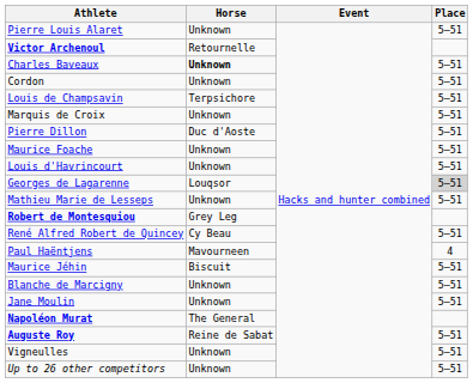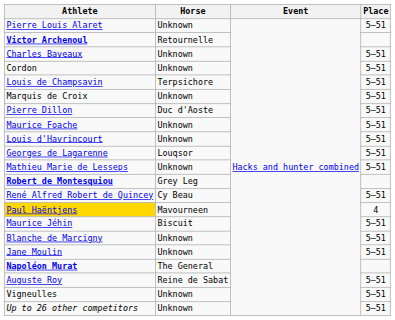row 4 | Horse: bold -> normal
row 11 | Place: lightgrey background -> no background
row 15 | Athlete: no background -> gold background
row 20 | Athlete: bold -> normal
